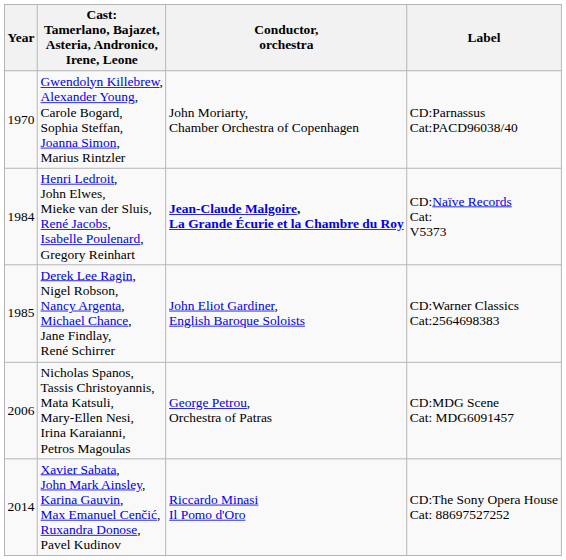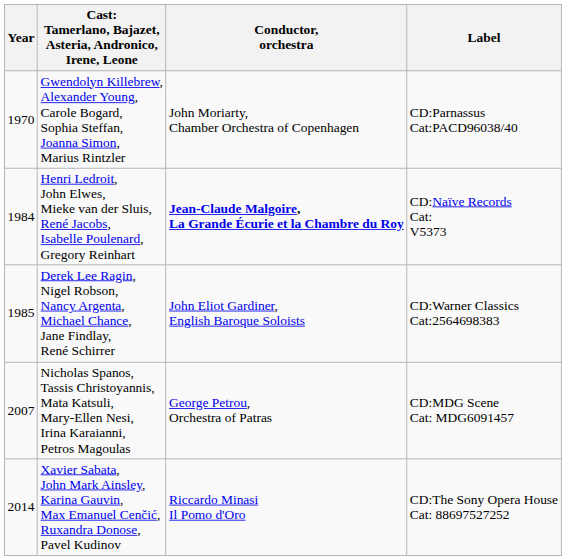row 5 | Year: 2006 -> 2007
